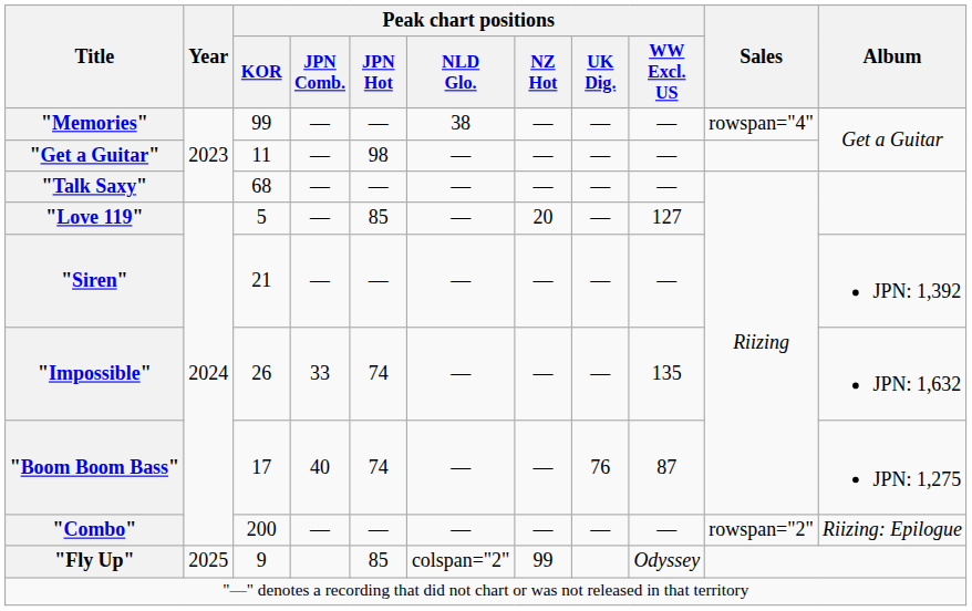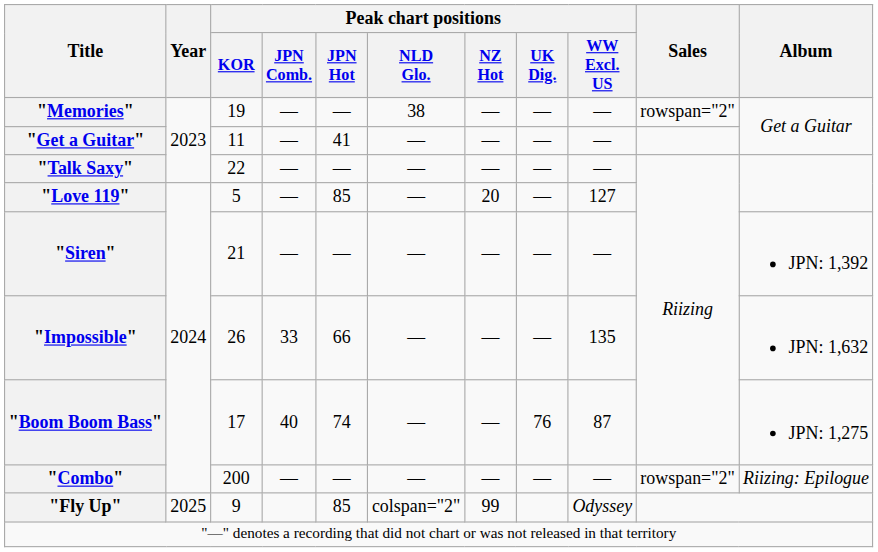"Memories" | Peak chart positions / KOR: 99 -> 19
"Memories" | Sales: rowspan="4" -> rowspan="2"
"Get a Guitar" | Peak chart positions / JPN Hot: 98 -> 41
"Talk Saxy" | Peak chart positions / KOR: 68 -> 22
"Impossible" | Peak chart positions / JPN Hot: 74 -> 66
